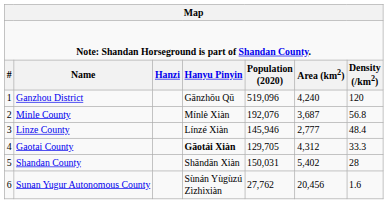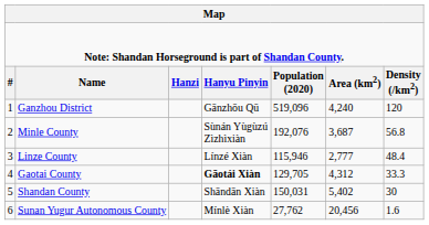Minle County | column 4: Mínlè Xiàn -> Sùnán Yùgùzú Zìzhìxiàn
Linze County | column 5: 145,946 -> 115,946
Shandan County | column 7: 28 -> 30
Sunan Yugur Autonomous County | column 4: Sùnán Yùgùzú Zìzhìxiàn -> Mínlè Xiàn
